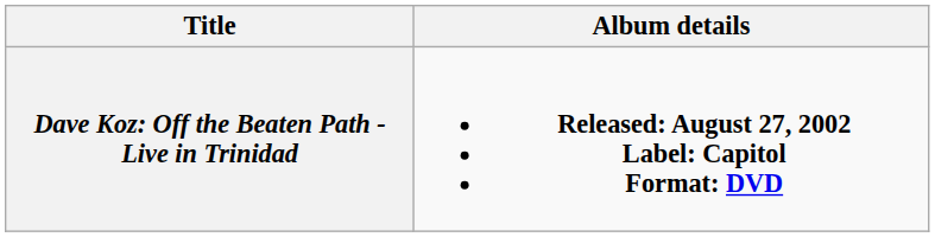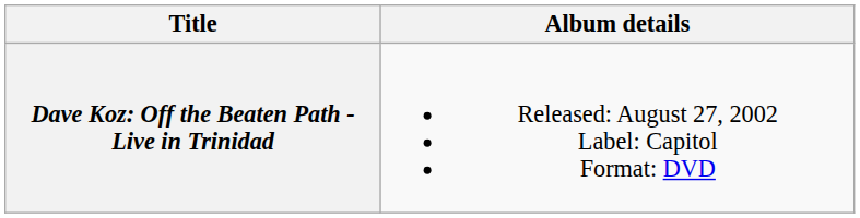Dave Koz: Off the Beaten Path - Live in Trinidad | Album details: bold -> normal
